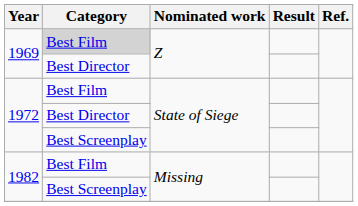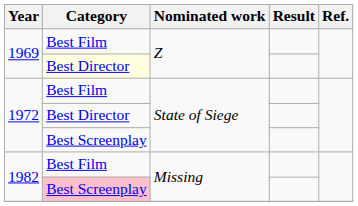1969 / Best Film | Category: lightgrey background -> no background
1969 / Best Director | Category: no background -> lightyellow background
1982 / Best Screenplay | Category: no background -> pink background
